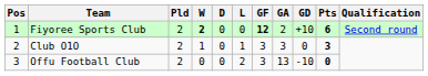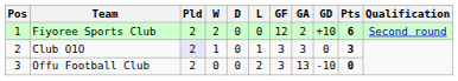Fiyoree Sports Club | W: bold -> normal
Fiyoree Sports Club | GF: bold -> normal
Club O1O | Pld: no background -> lavender background
